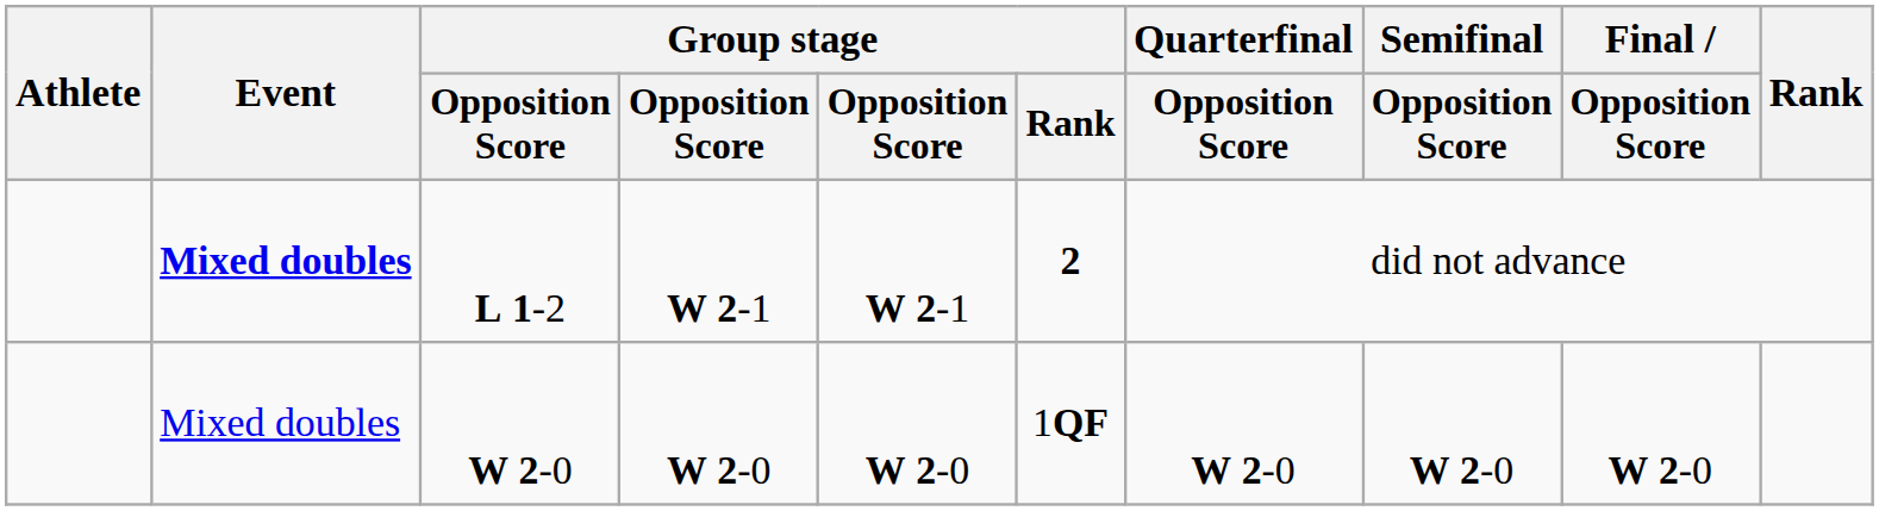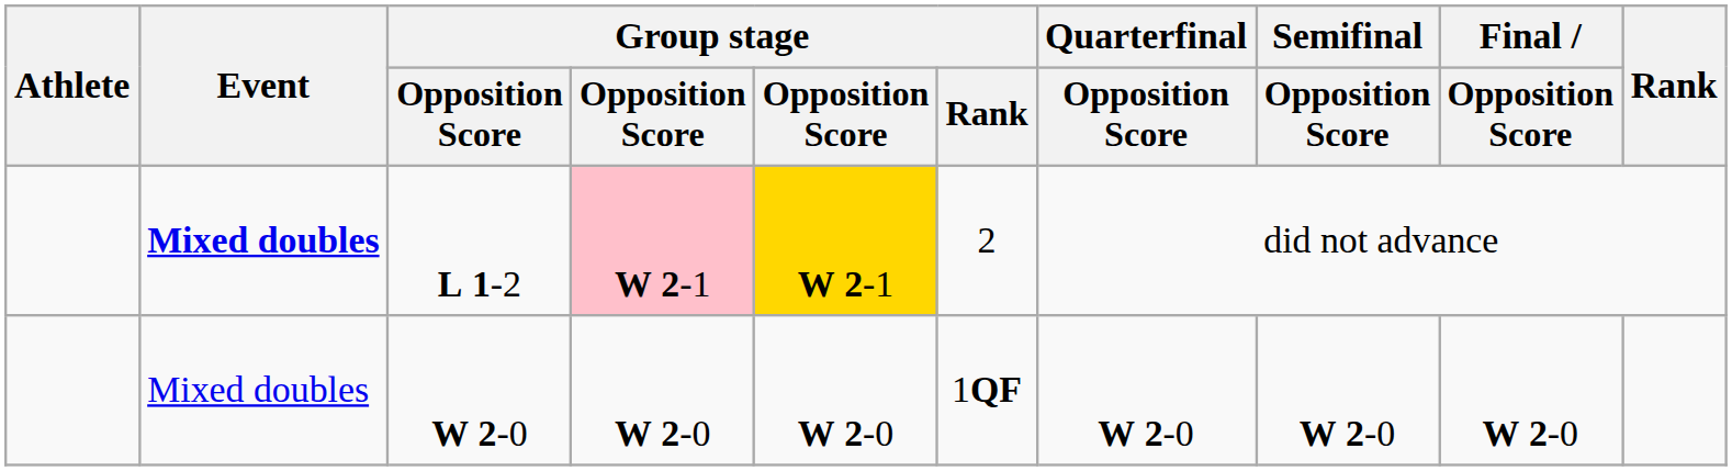L 1-2 | column 4: no background -> pink background
L 1-2 | column 5: no background -> gold background
L 1-2 | Group stage / Rank: bold -> normal
